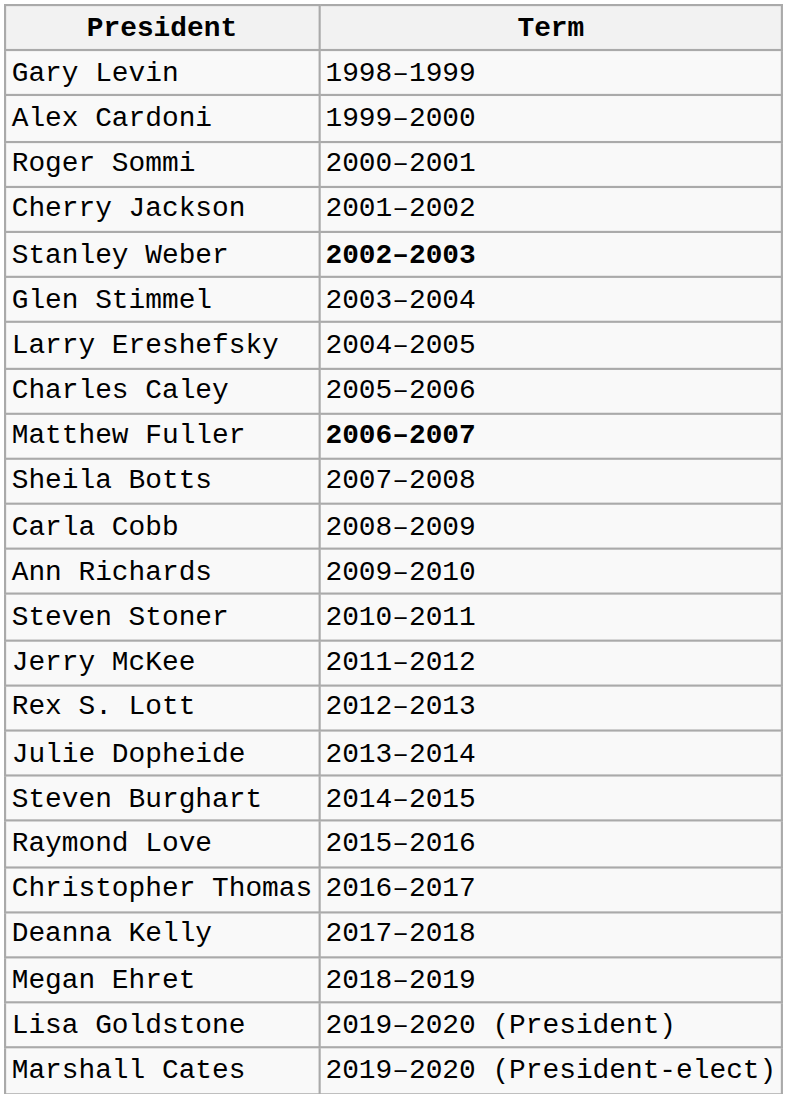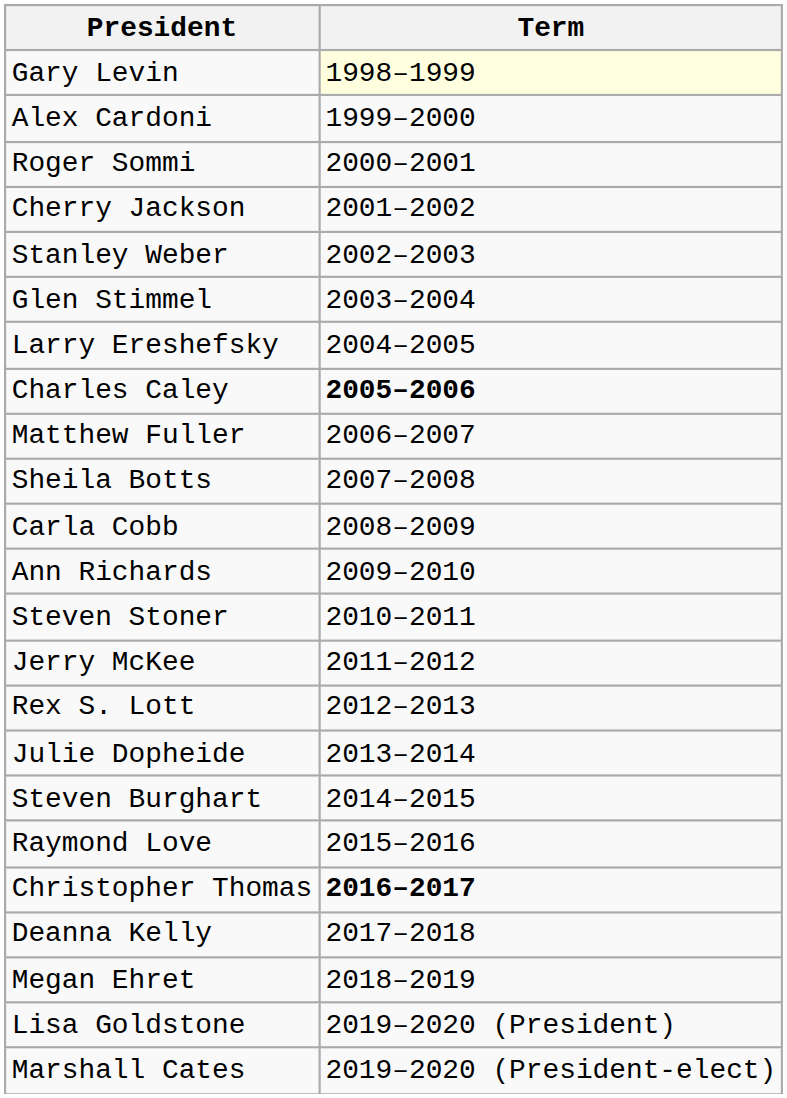Gary Levin | Term: no background -> lightyellow background
Stanley Weber | Term: bold -> normal
Charles Caley | Term: normal -> bold
Matthew Fuller | Term: bold -> normal
Christopher Thomas | Term: normal -> bold
